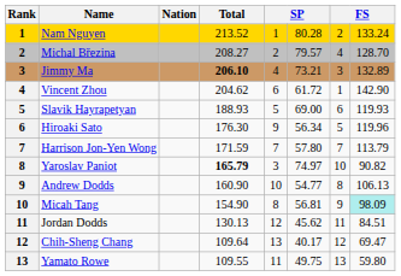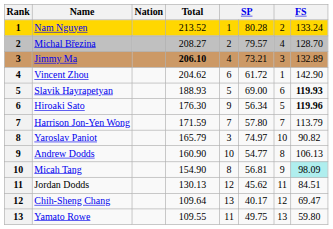Slavik Hayrapetyan | column 8: normal -> bold
Hiroaki Sato | column 8: normal -> bold
Yaroslav Paniot | Total: bold -> normal
